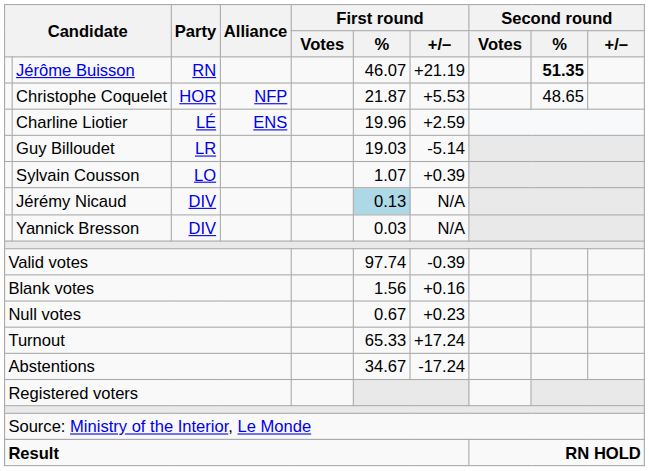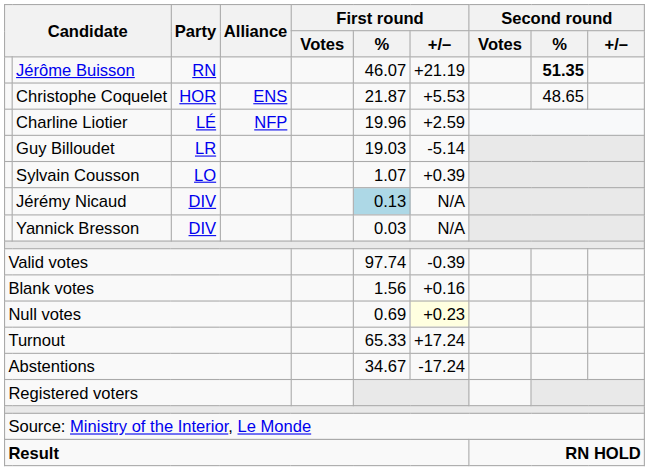Christophe Coquelet | Alliance: NFP -> ENS
Charline Liotier | Alliance: ENS -> NFP
Null votes | First round / %: 0.67 -> 0.69
Null votes | First round / +/–: no background -> lightyellow background
